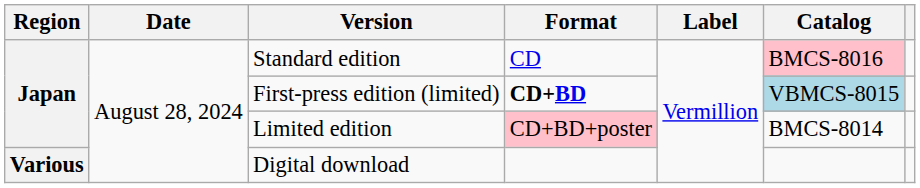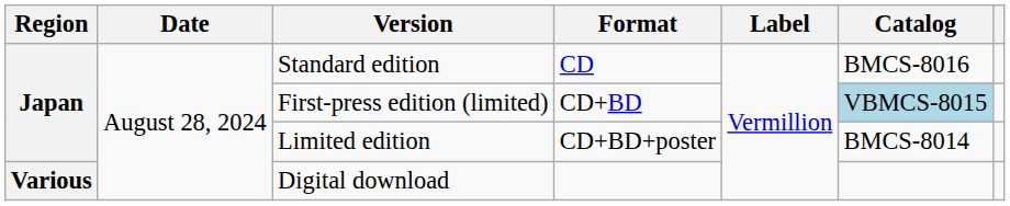Standard edition | Catalog: pink background -> no background
First-press edition (limited) | Format: bold -> normal
Limited edition | Format: pink background -> no background
